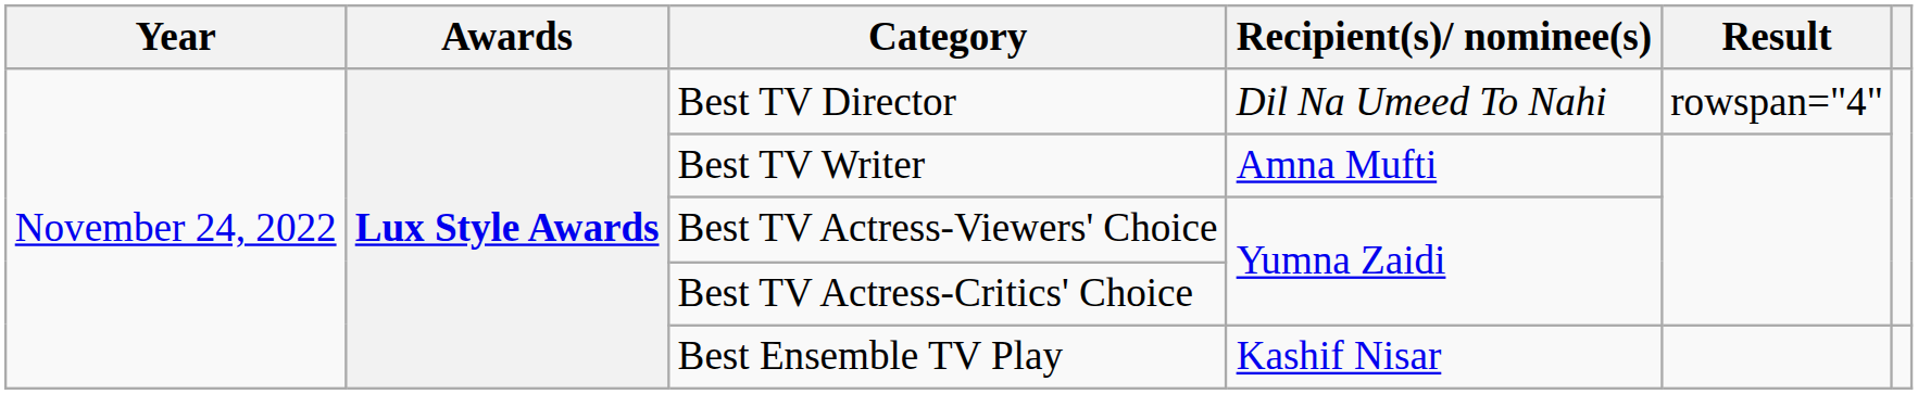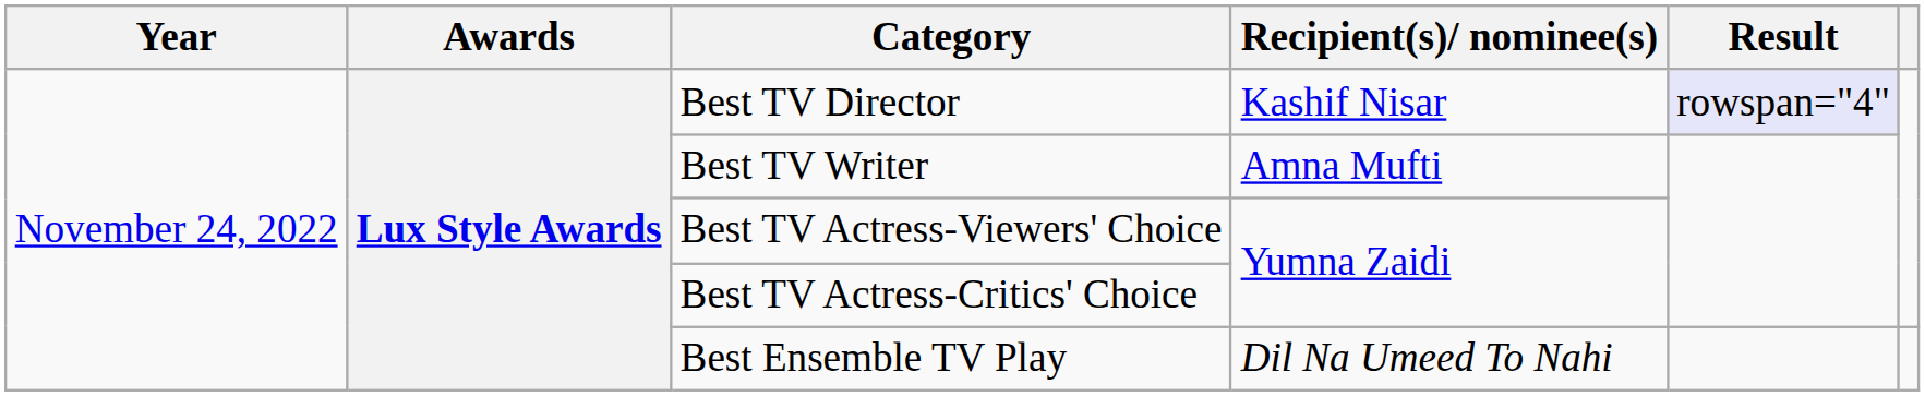Best TV Director | Recipient(s)/ nominee(s): Dil Na Umeed To Nahi -> Kashif Nisar
Best TV Director | Result: no background -> lavender background
Best Ensemble TV Play | Recipient(s)/ nominee(s): Kashif Nisar -> Dil Na Umeed To Nahi
